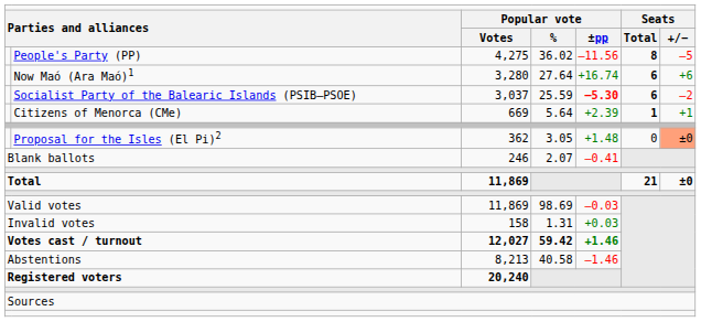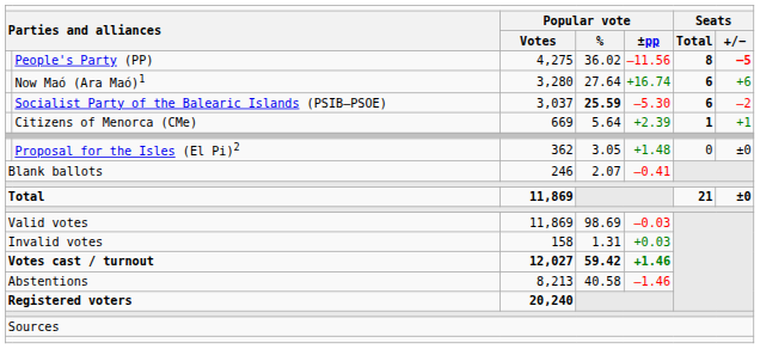People's Party (PP) | column 7: normal -> bold
Socialist Party of the Balearic Islands (PSIB–PSOE) | column 4: normal -> bold
Socialist Party of the Balearic Islands (PSIB–PSOE) | column 5: bold -> normal
Proposal for the Isles (El Pi)2 | column 7: lightsalmon background -> no background
